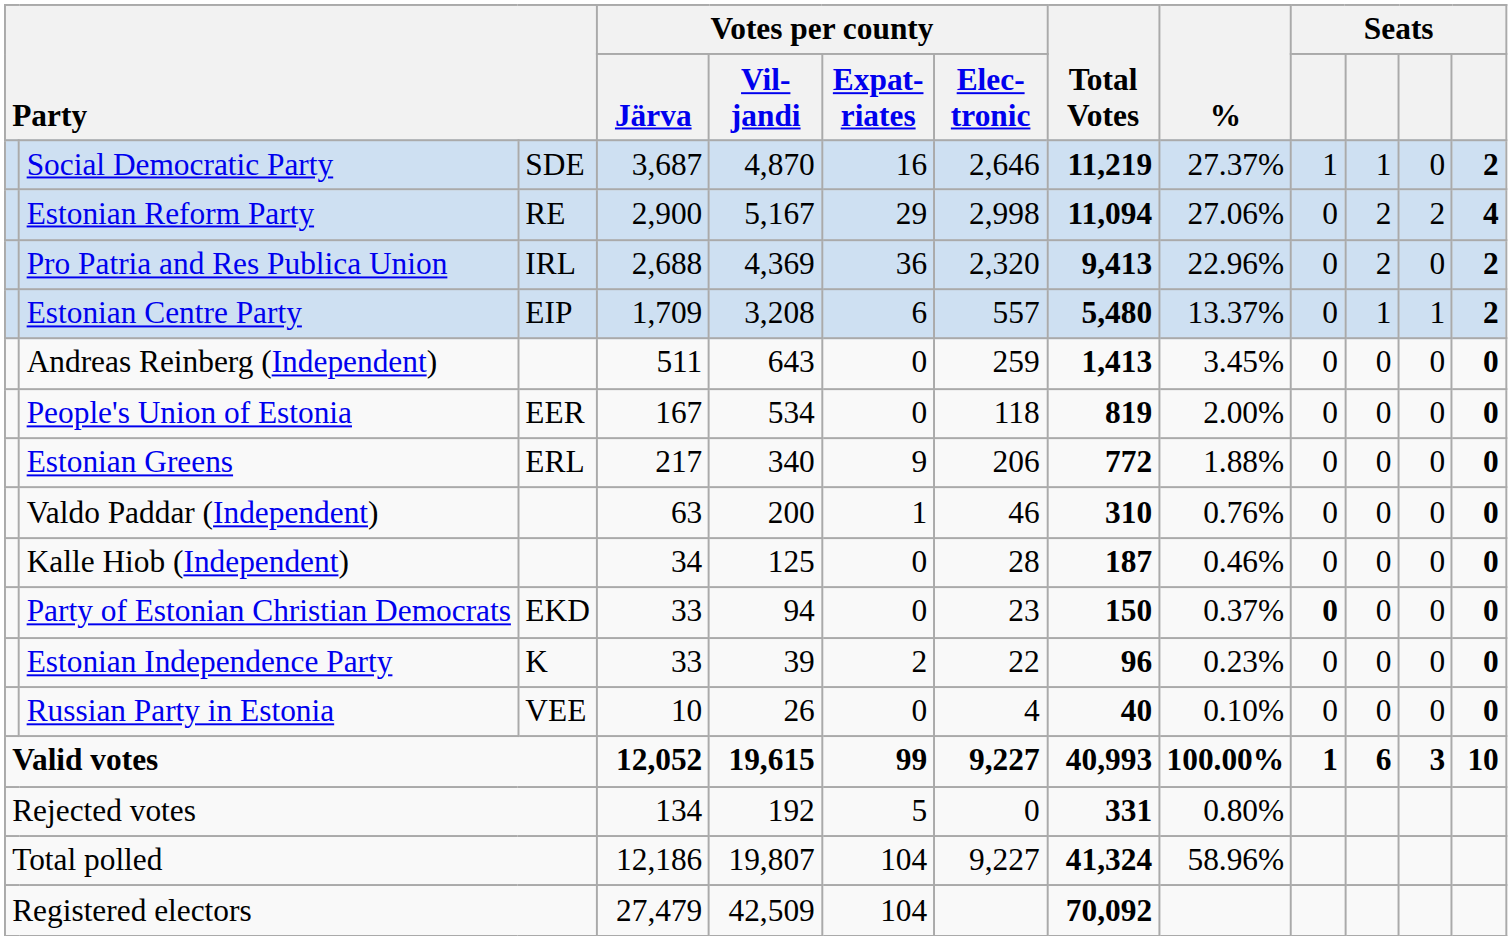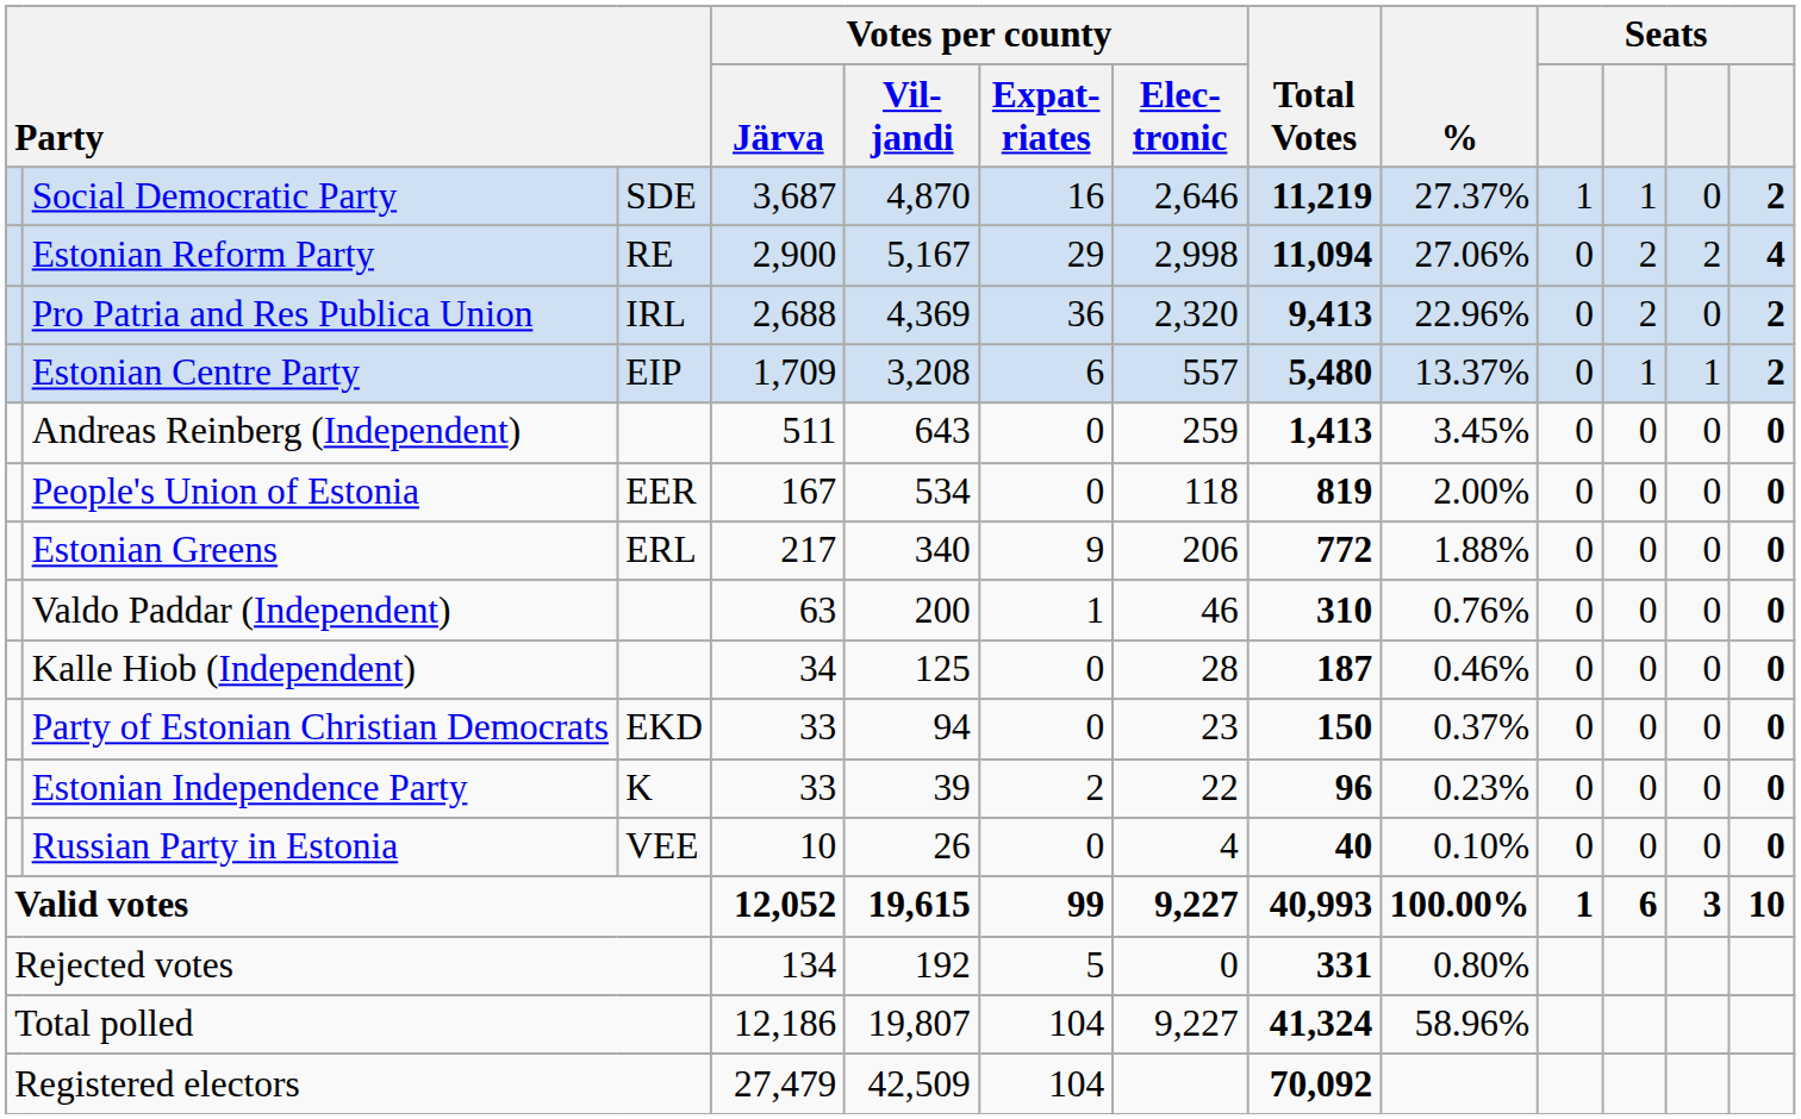Party of Estonian Christian Democrats | column 10: bold -> normal
